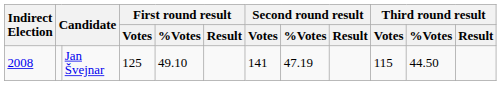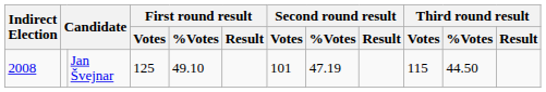Jan Švejnar | Second round result / Votes: 141 -> 101
